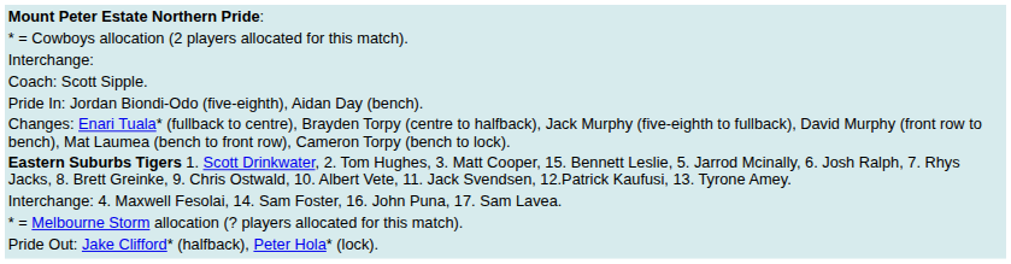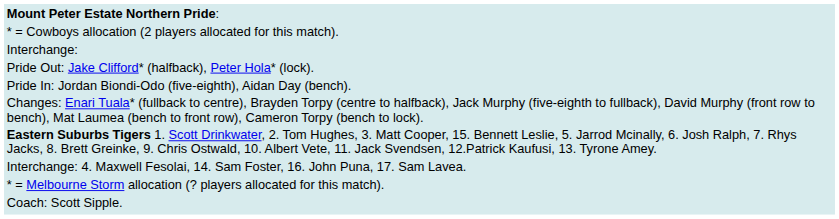row 4 | column 1: Coach: Scott Sipple. -> Pride Out: Jake Clifford* (halfback), Peter Hola* (lock).
row 10 | column 1: Pride Out: Jake Clifford* (halfback), Peter Hola* (lock). -> Coach: Scott Sipple.
